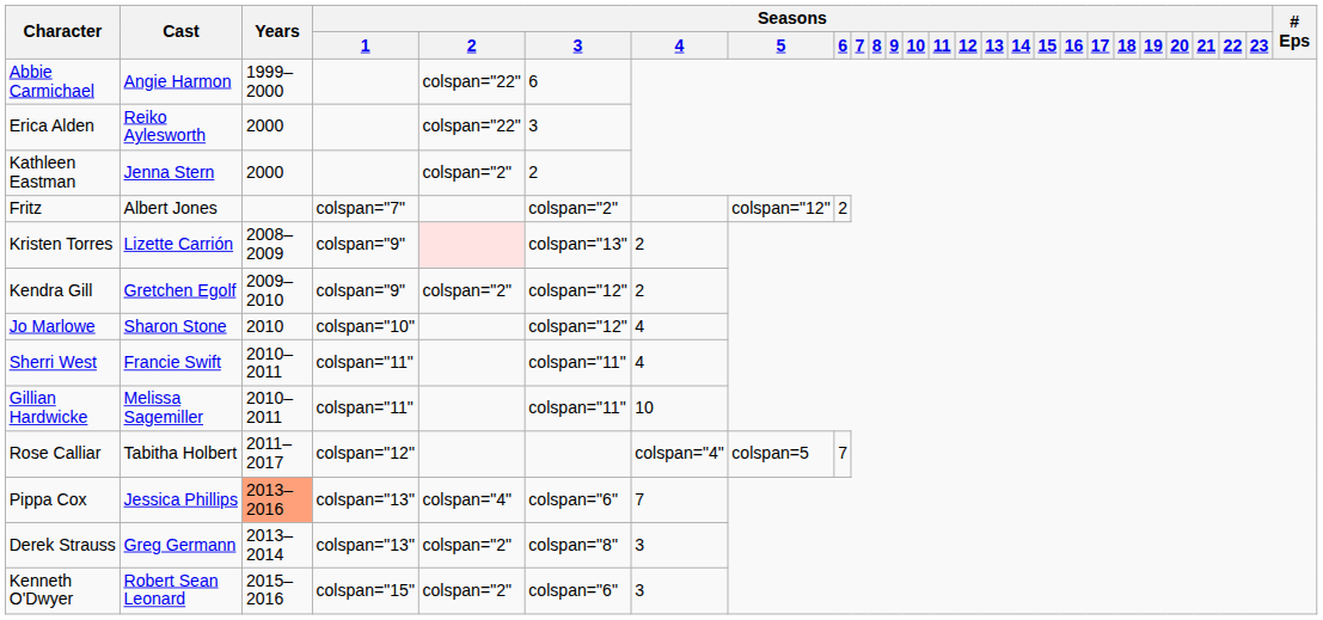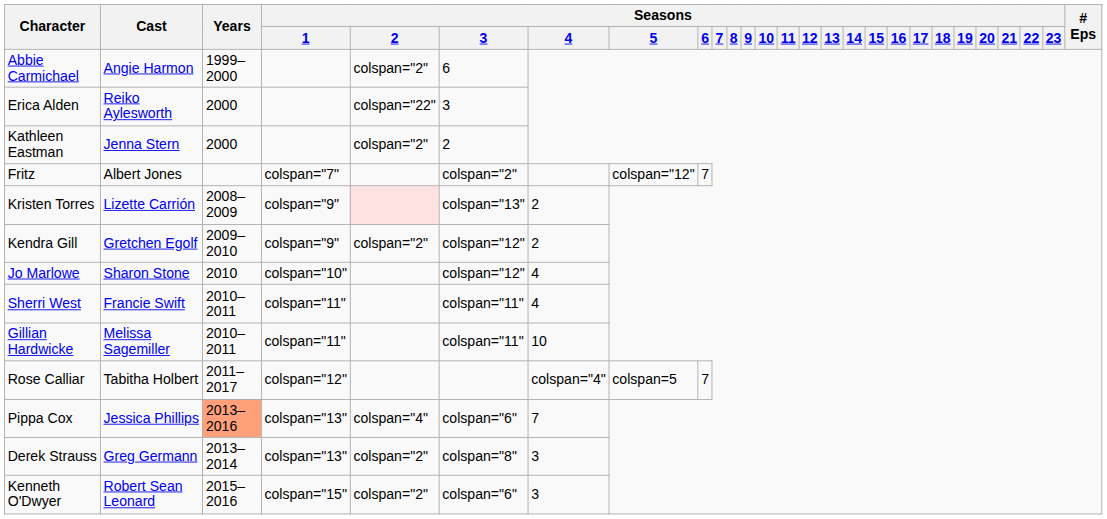Abbie Carmichael | Seasons / 2: colspan="22" -> colspan="2"
Fritz | Seasons / 6: 2 -> 7
